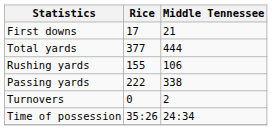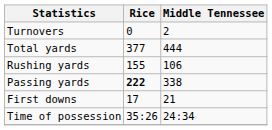rows swapped: First downs <-> Turnovers
Passing yards | Rice: normal -> bold
